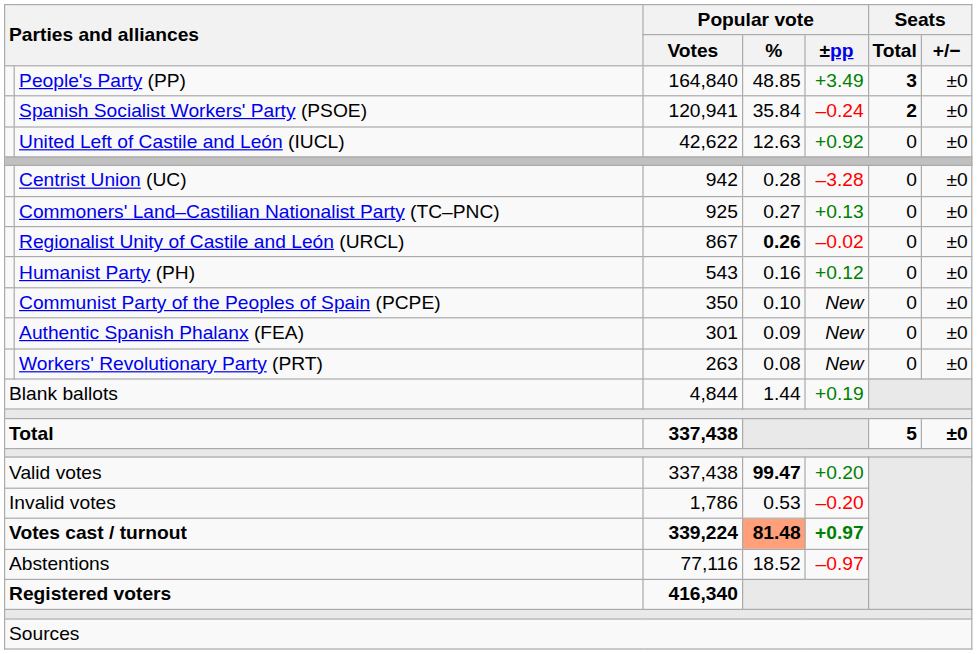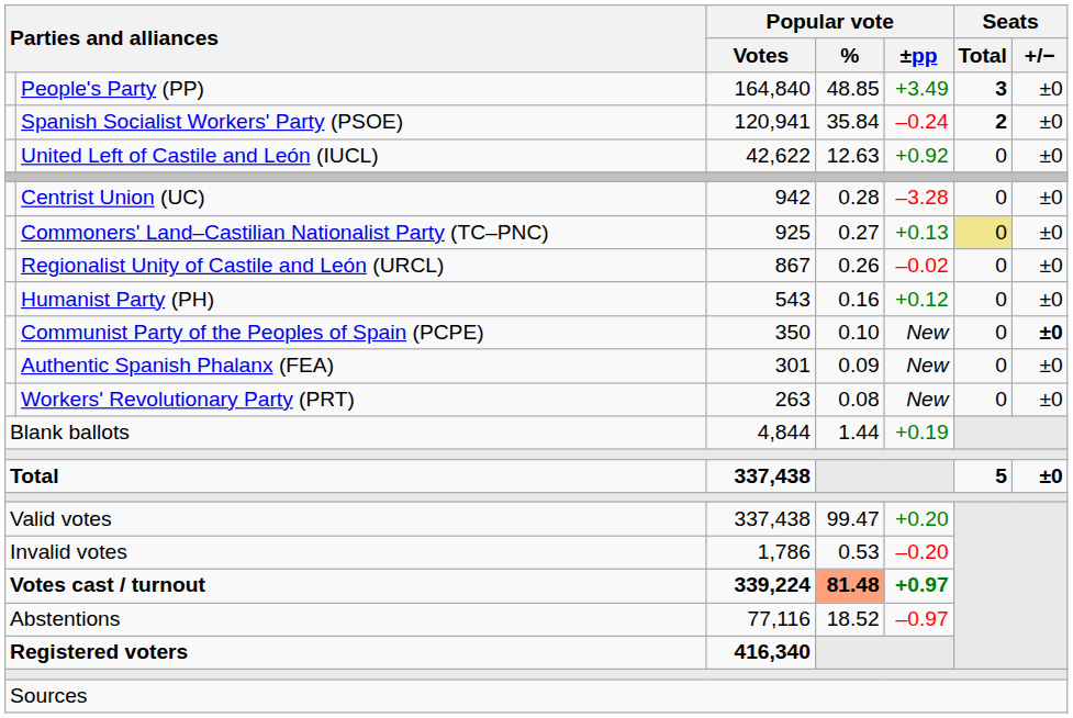Commoners' Land–Castilian Nationalist Party (TC–PNC) | Seats / Total: no background -> khaki background
Regionalist Unity of Castile and León (URCL) | Popular vote / %: bold -> normal
Communist Party of the Peoples of Spain (PCPE) | Seats / +/−: normal -> bold
Valid votes | Popular vote / %: bold -> normal
